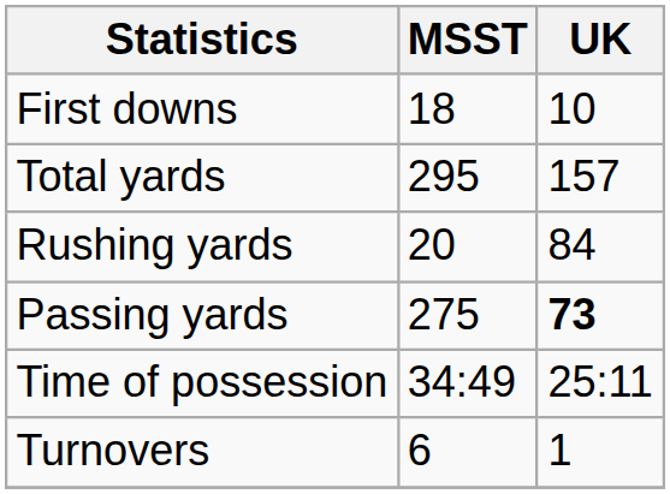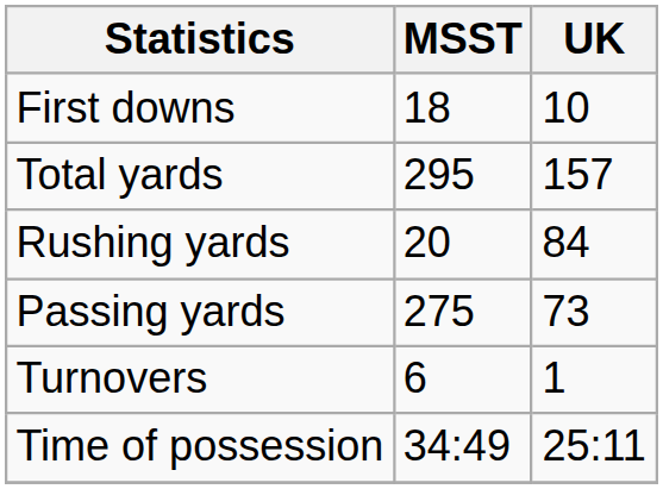Passing yards | UK: bold -> normal
rows swapped: Turnovers <-> Time of possession
